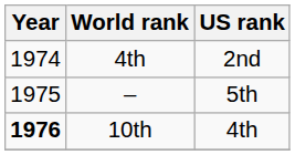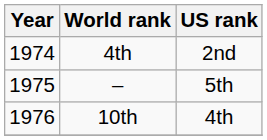10th | Year: bold -> normal
